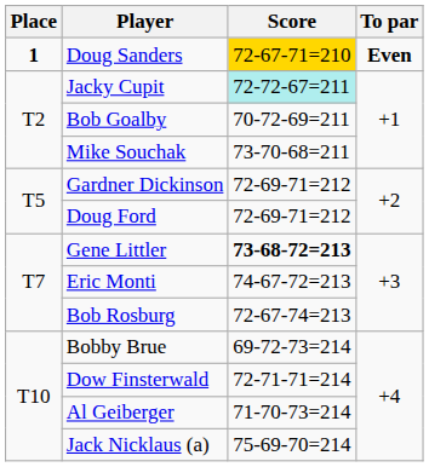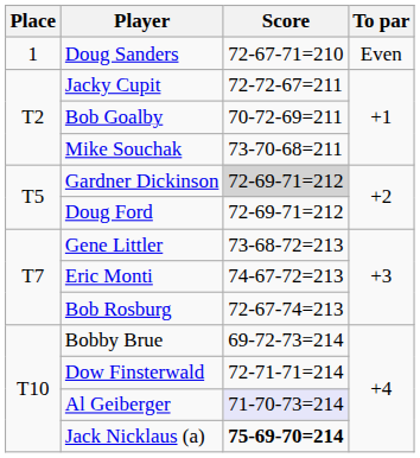Doug Sanders | Place: bold -> normal
Doug Sanders | Score: gold background -> no background
Doug Sanders | To par: bold -> normal
Jacky Cupit | Score: paleturquoise background -> no background
Gardner Dickinson | Score: no background -> lightgrey background
Gene Littler | Score: bold -> normal
Al Geiberger | Score: no background -> lavender background
Jack Nicklaus (a) | Score: normal -> bold
